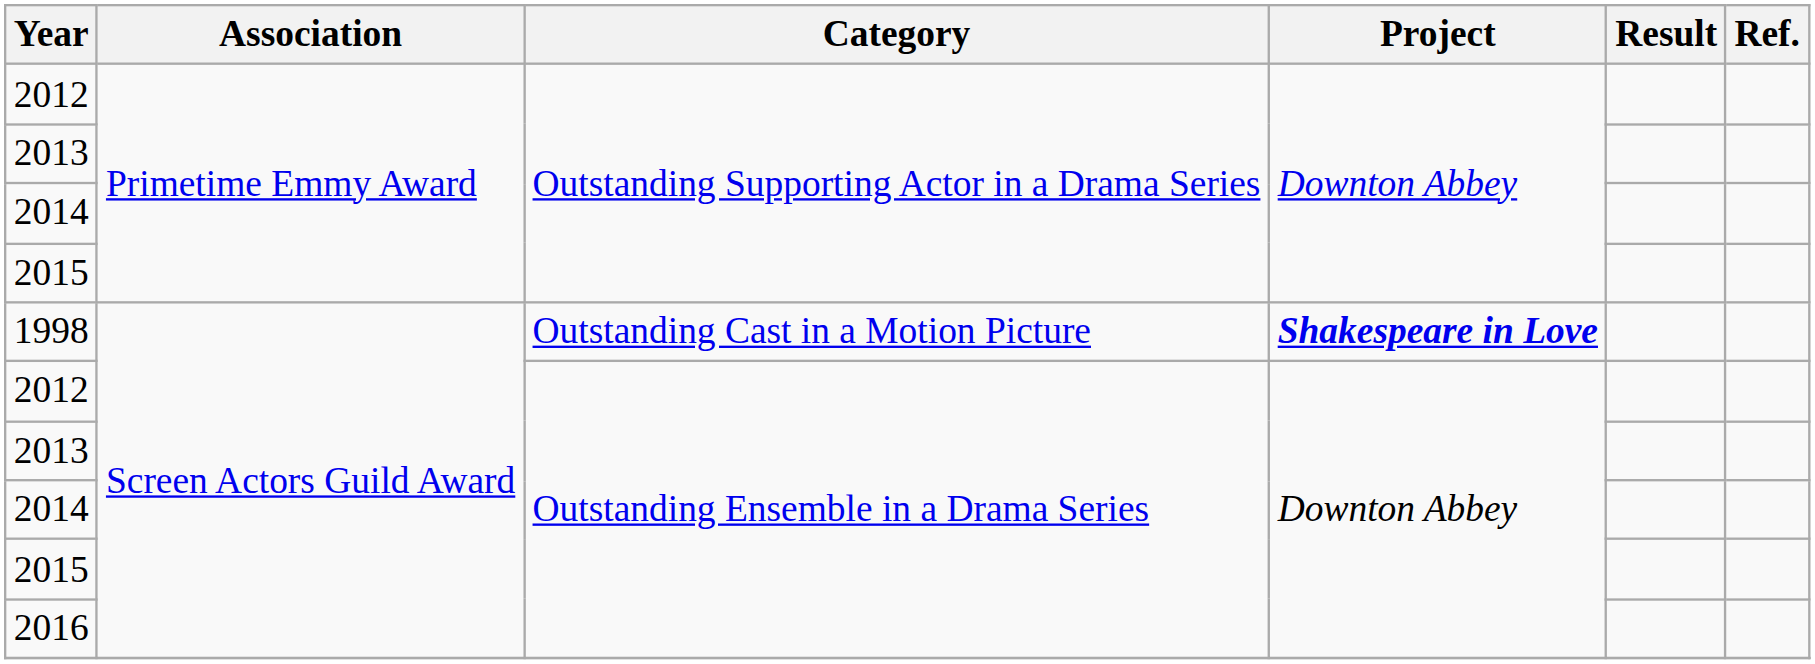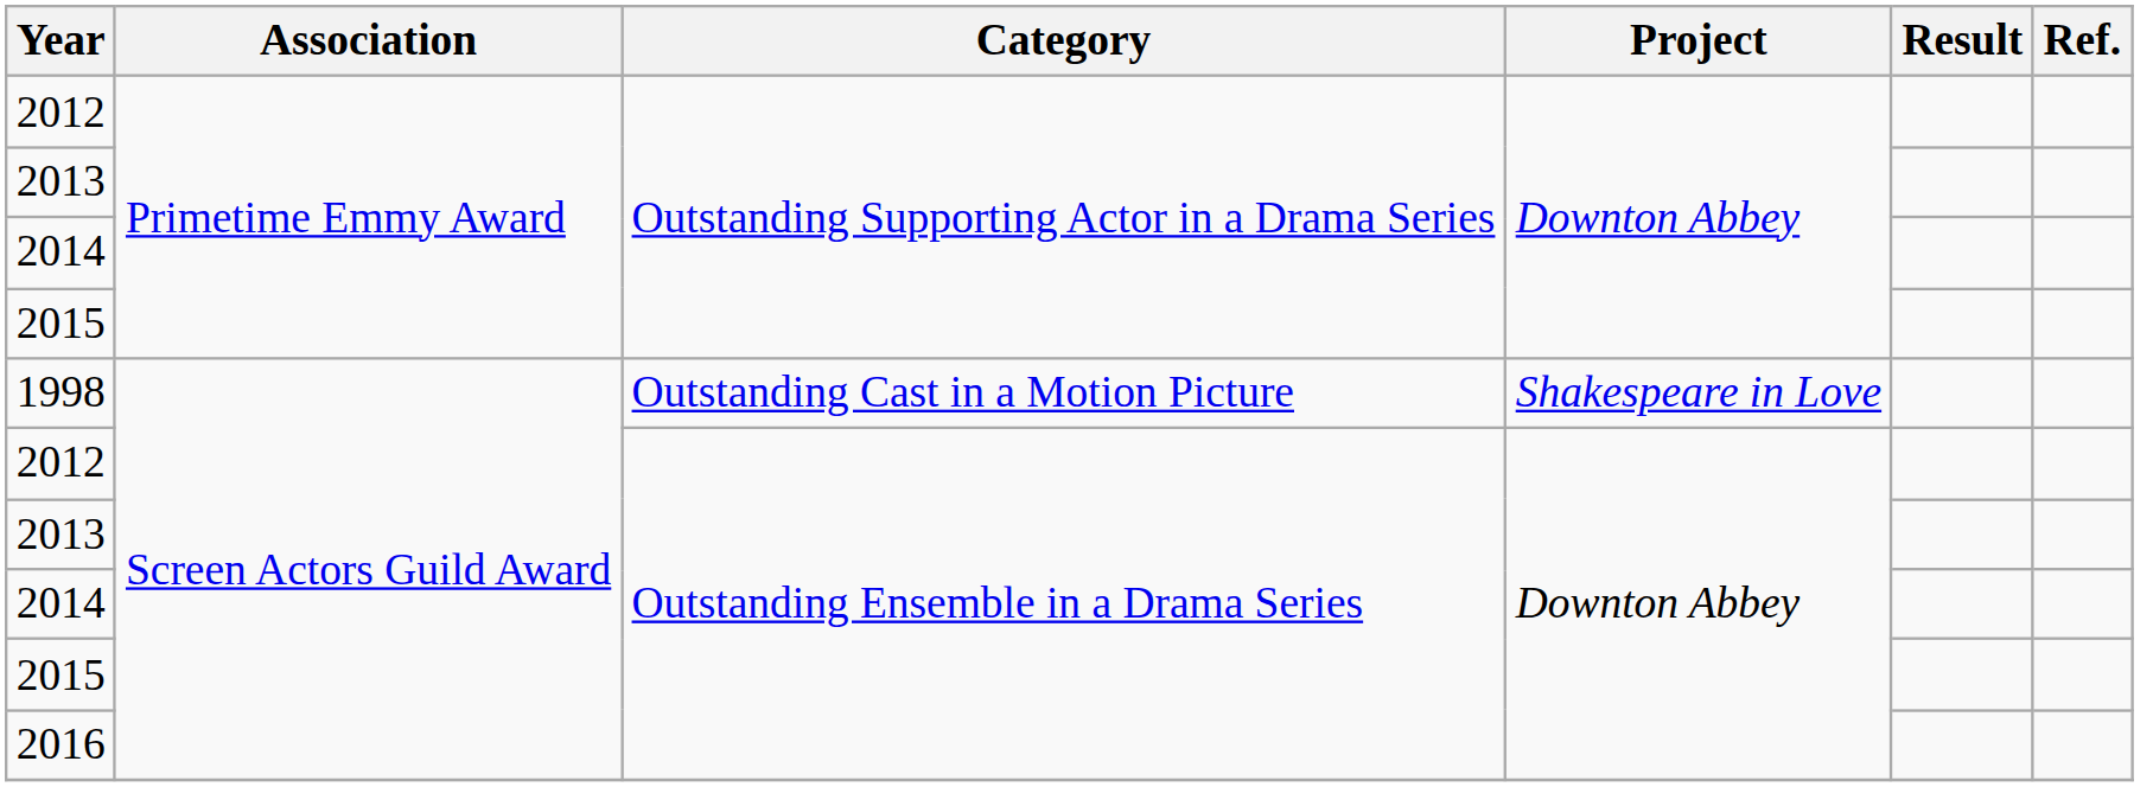1998 | Project: bold -> normal
